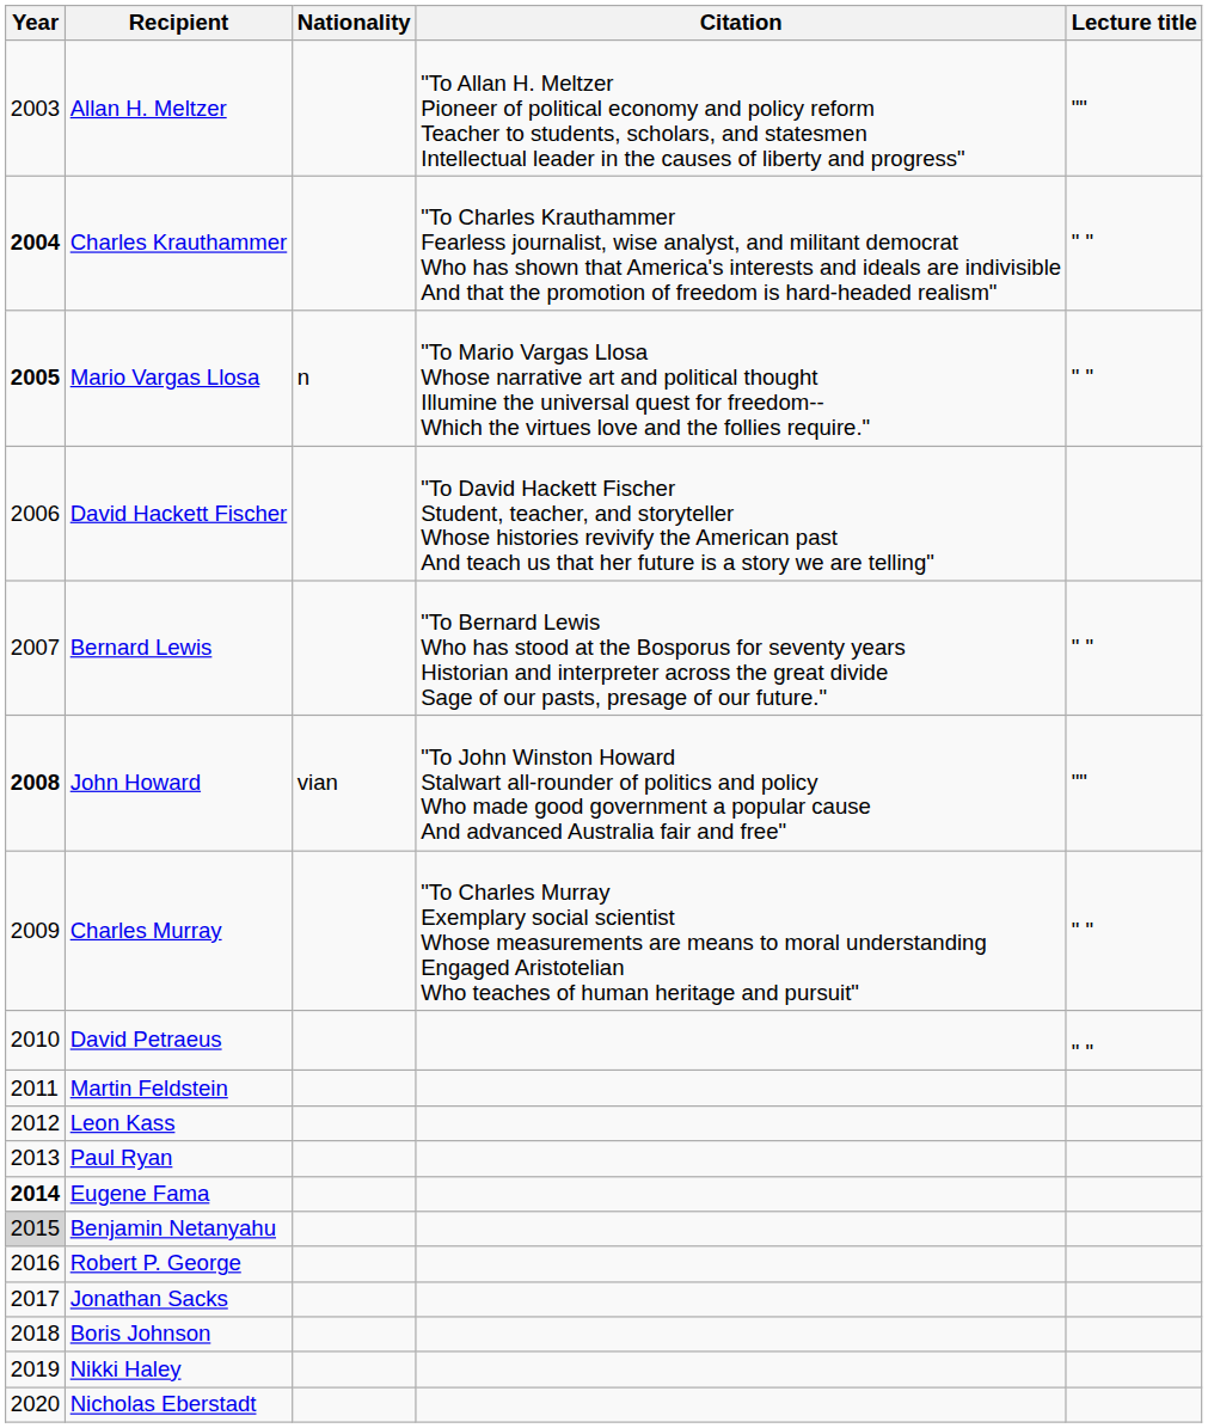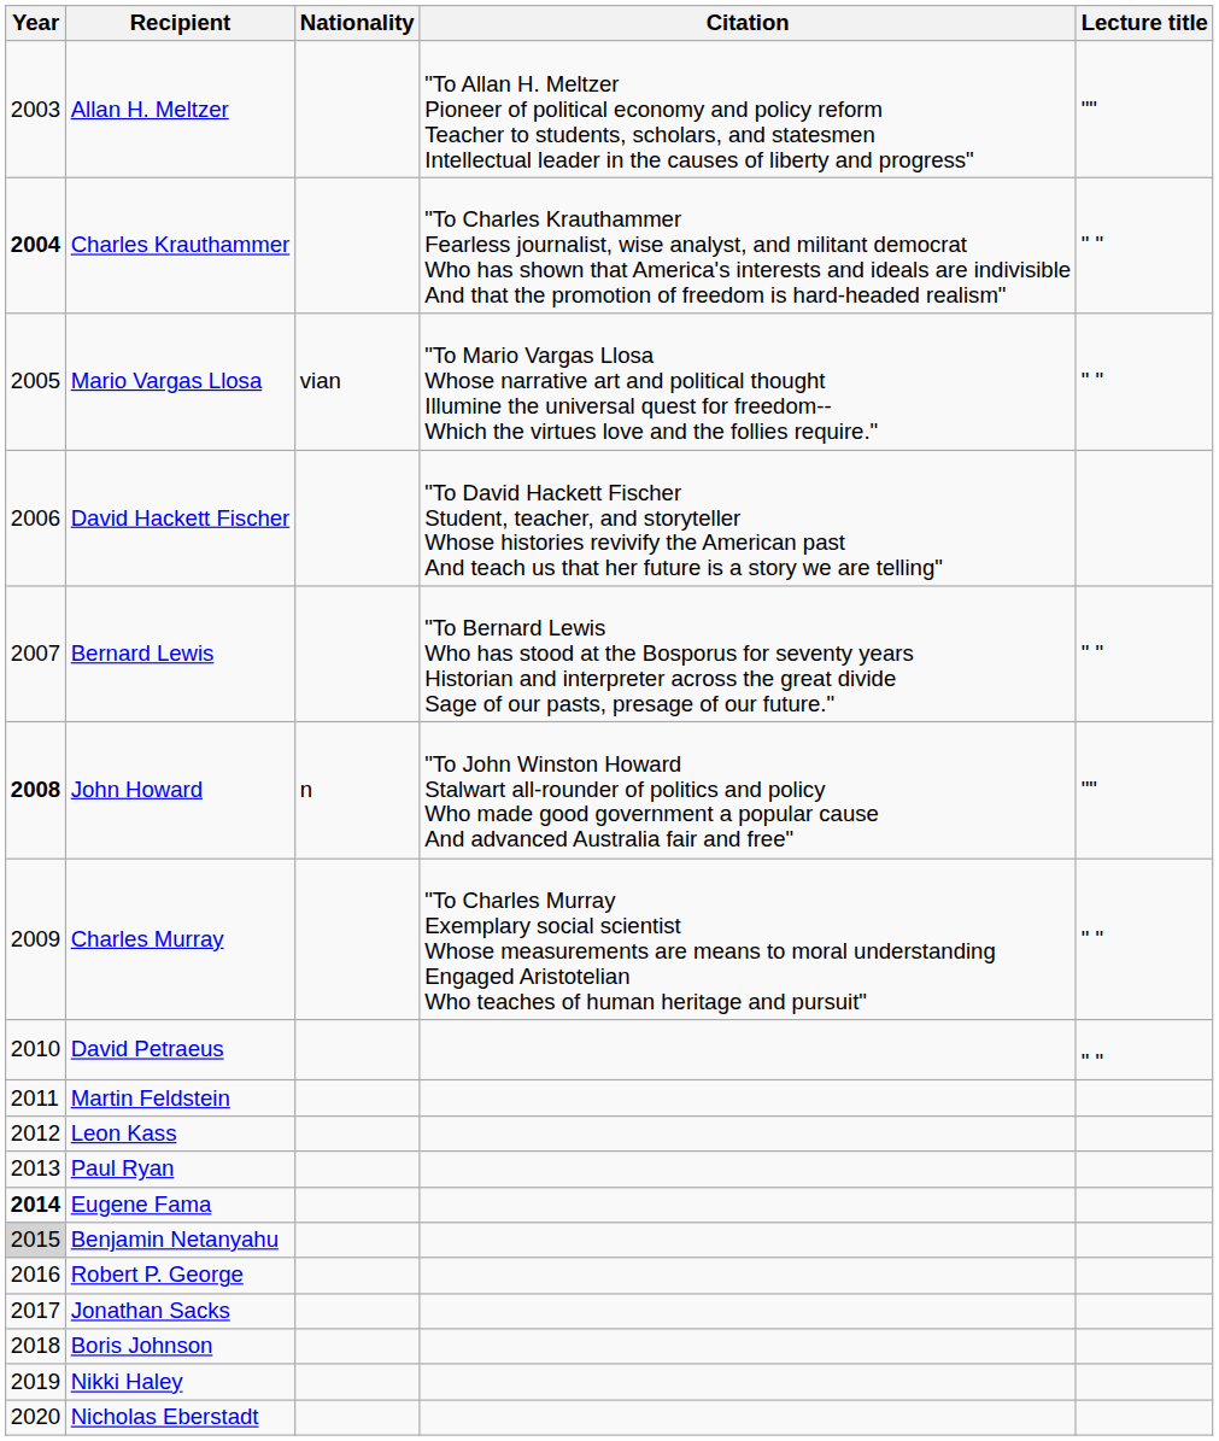Mario Vargas Llosa | Year: bold -> normal
Mario Vargas Llosa | Nationality: n -> vian
John Howard | Nationality: vian -> n
